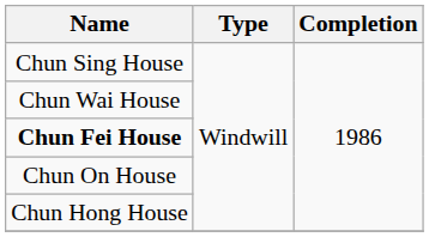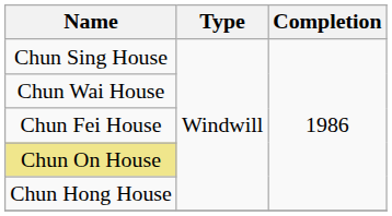Chun Fei House | Name: bold -> normal
Chun On House | Name: no background -> khaki background
